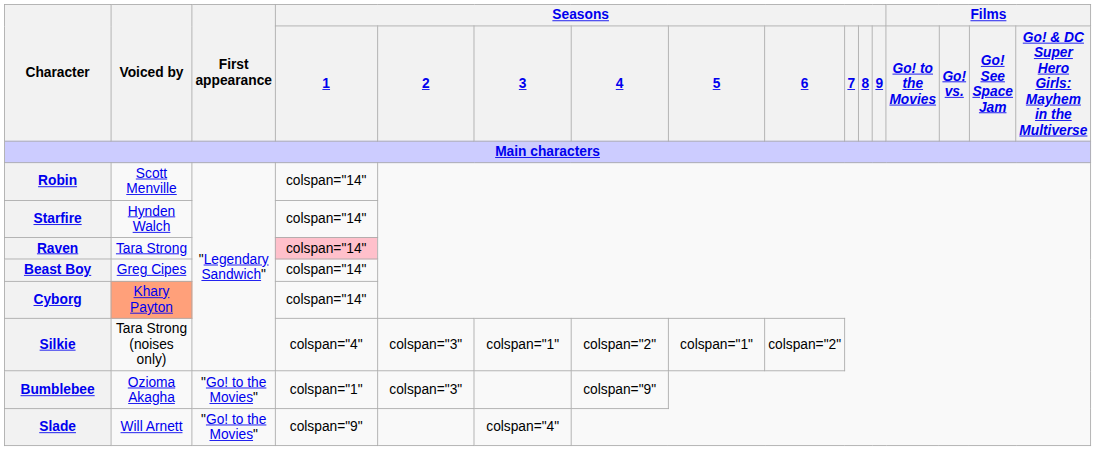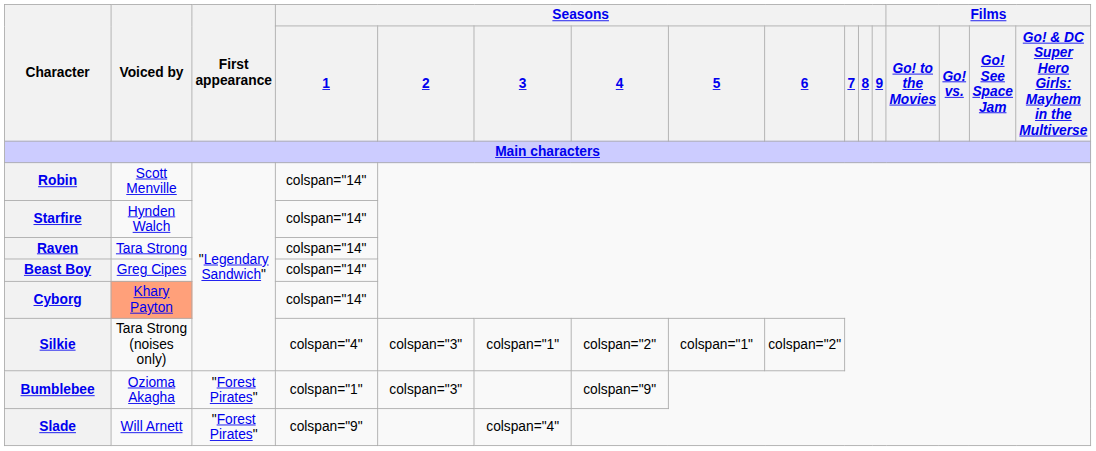Raven | Seasons / 1: pink background -> no background
Bumblebee | First appearance: "Go! to the Movies" -> "Forest Pirates"
Slade | First appearance: "Go! to the Movies" -> "Forest Pirates"
